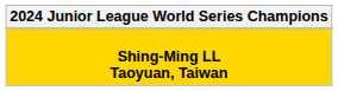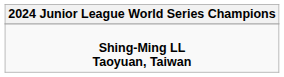row 2 | column 1: gold background -> no background
